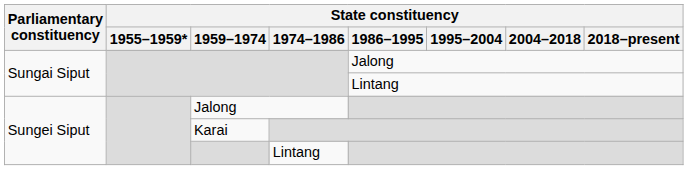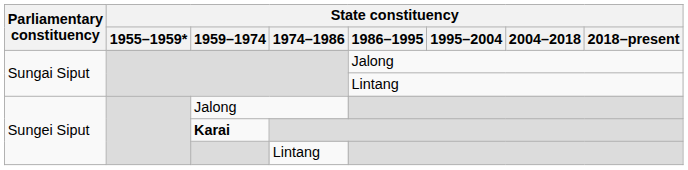Karai | State constituency / 1959–1974: normal -> bold
